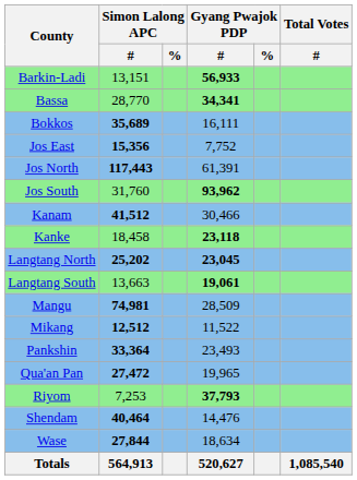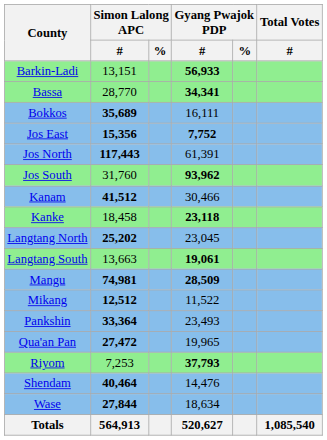Jos East | Gyang Pwajok PDP / #: normal -> bold
Langtang North | Gyang Pwajok PDP / #: bold -> normal
Mangu | Gyang Pwajok PDP / #: normal -> bold
